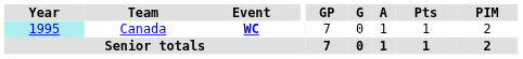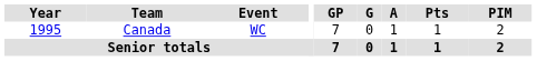Canada | Year: paleturquoise background -> no background
Canada | Event: bold -> normal
